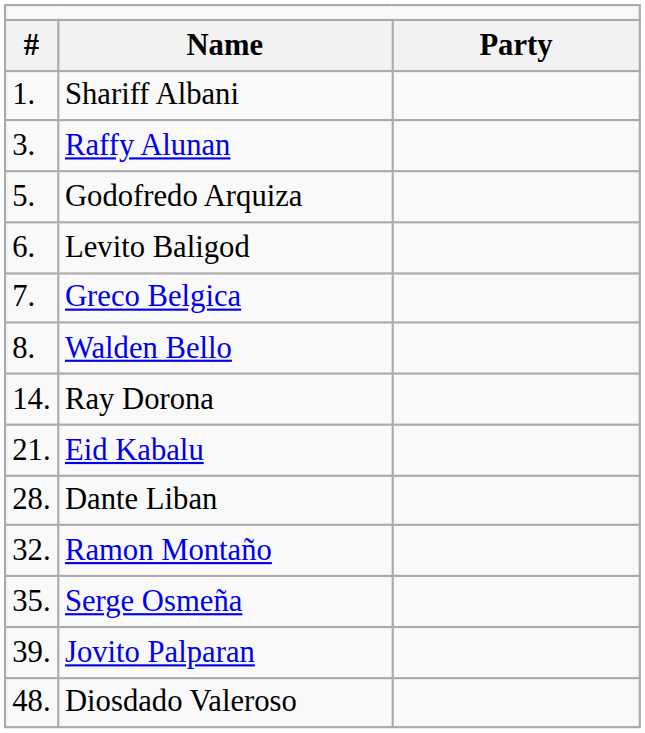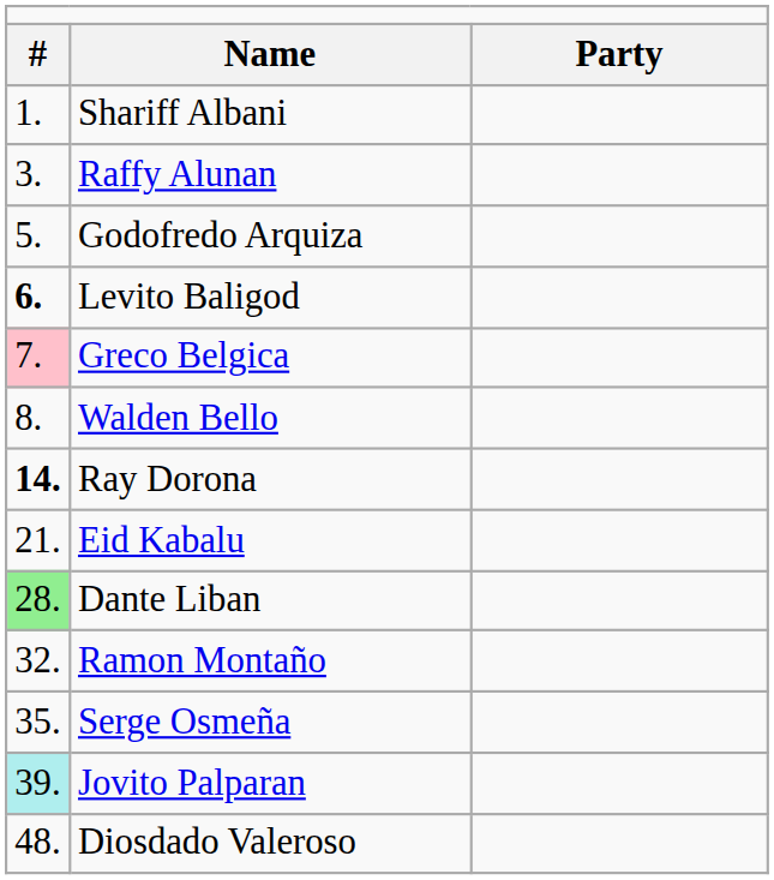Levito Baligod | column 1: normal -> bold
Greco Belgica | column 1: no background -> pink background
Ray Dorona | column 1: normal -> bold
Dante Liban | column 1: no background -> lightgreen background
Jovito Palparan | column 1: no background -> paleturquoise background
